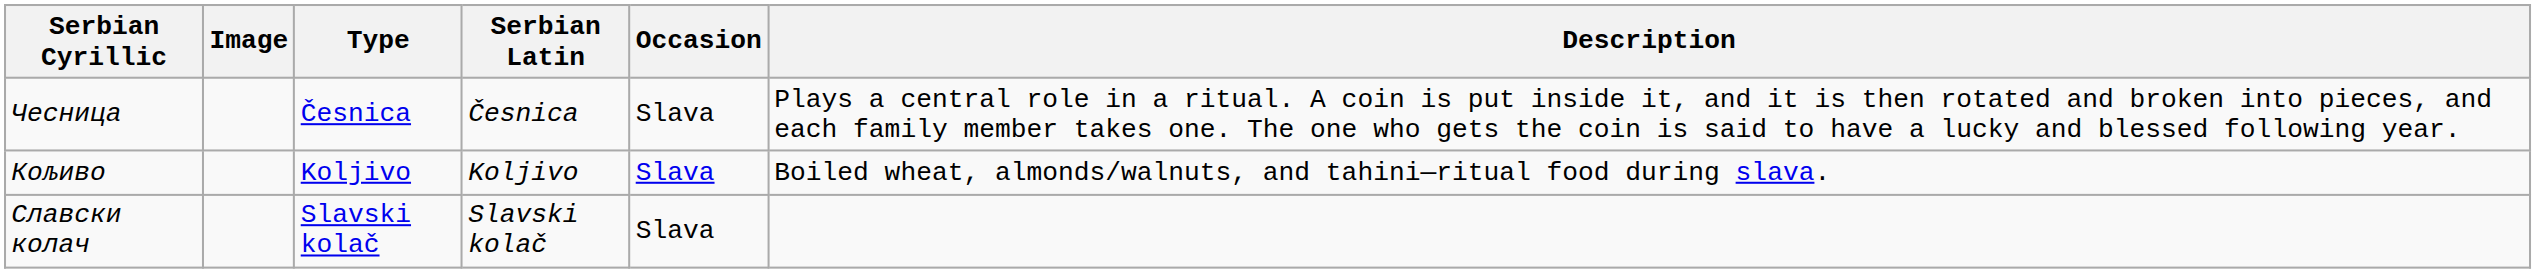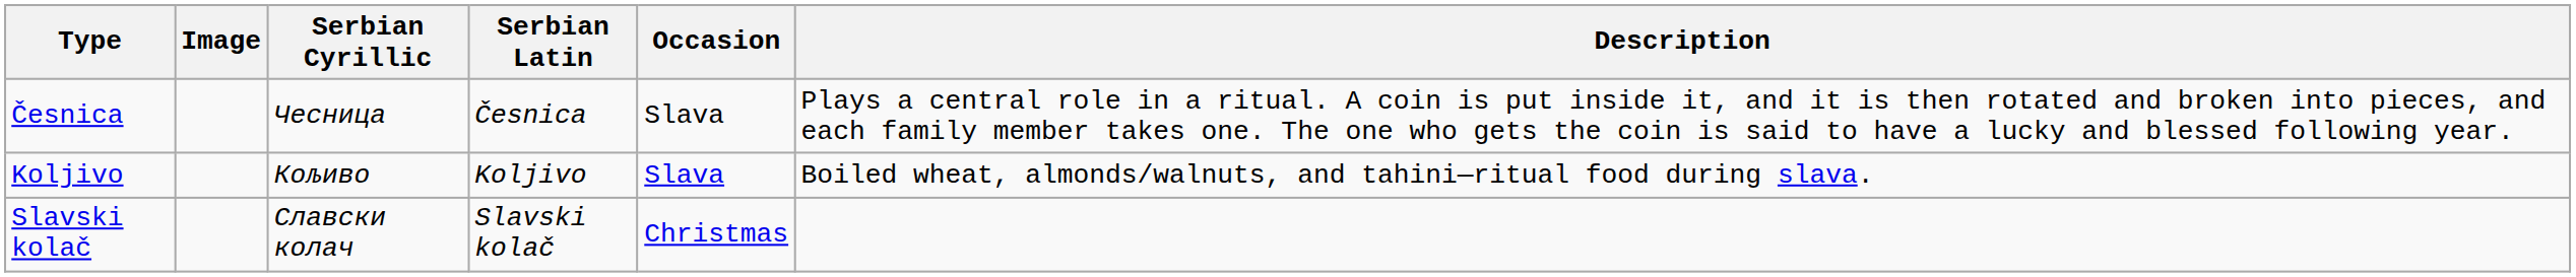columns swapped: Type <-> Serbian Cyrillic
row 4 | Occasion: Slava -> Christmas
